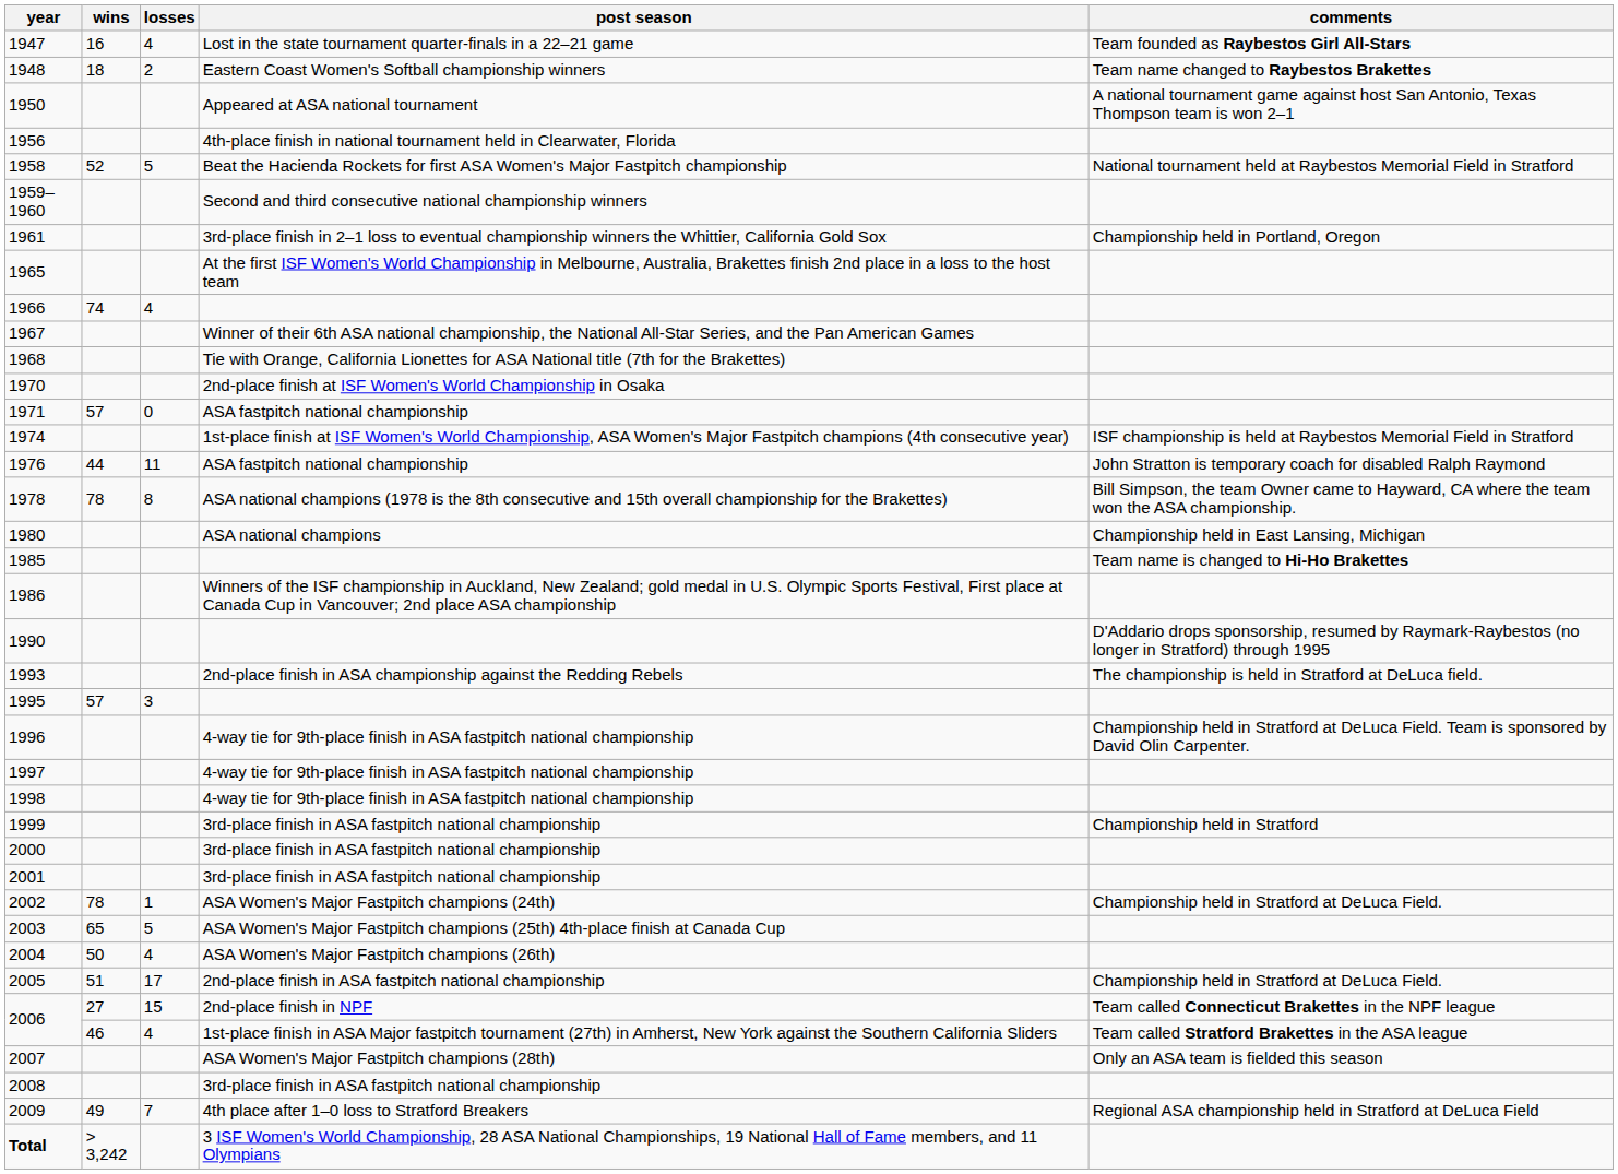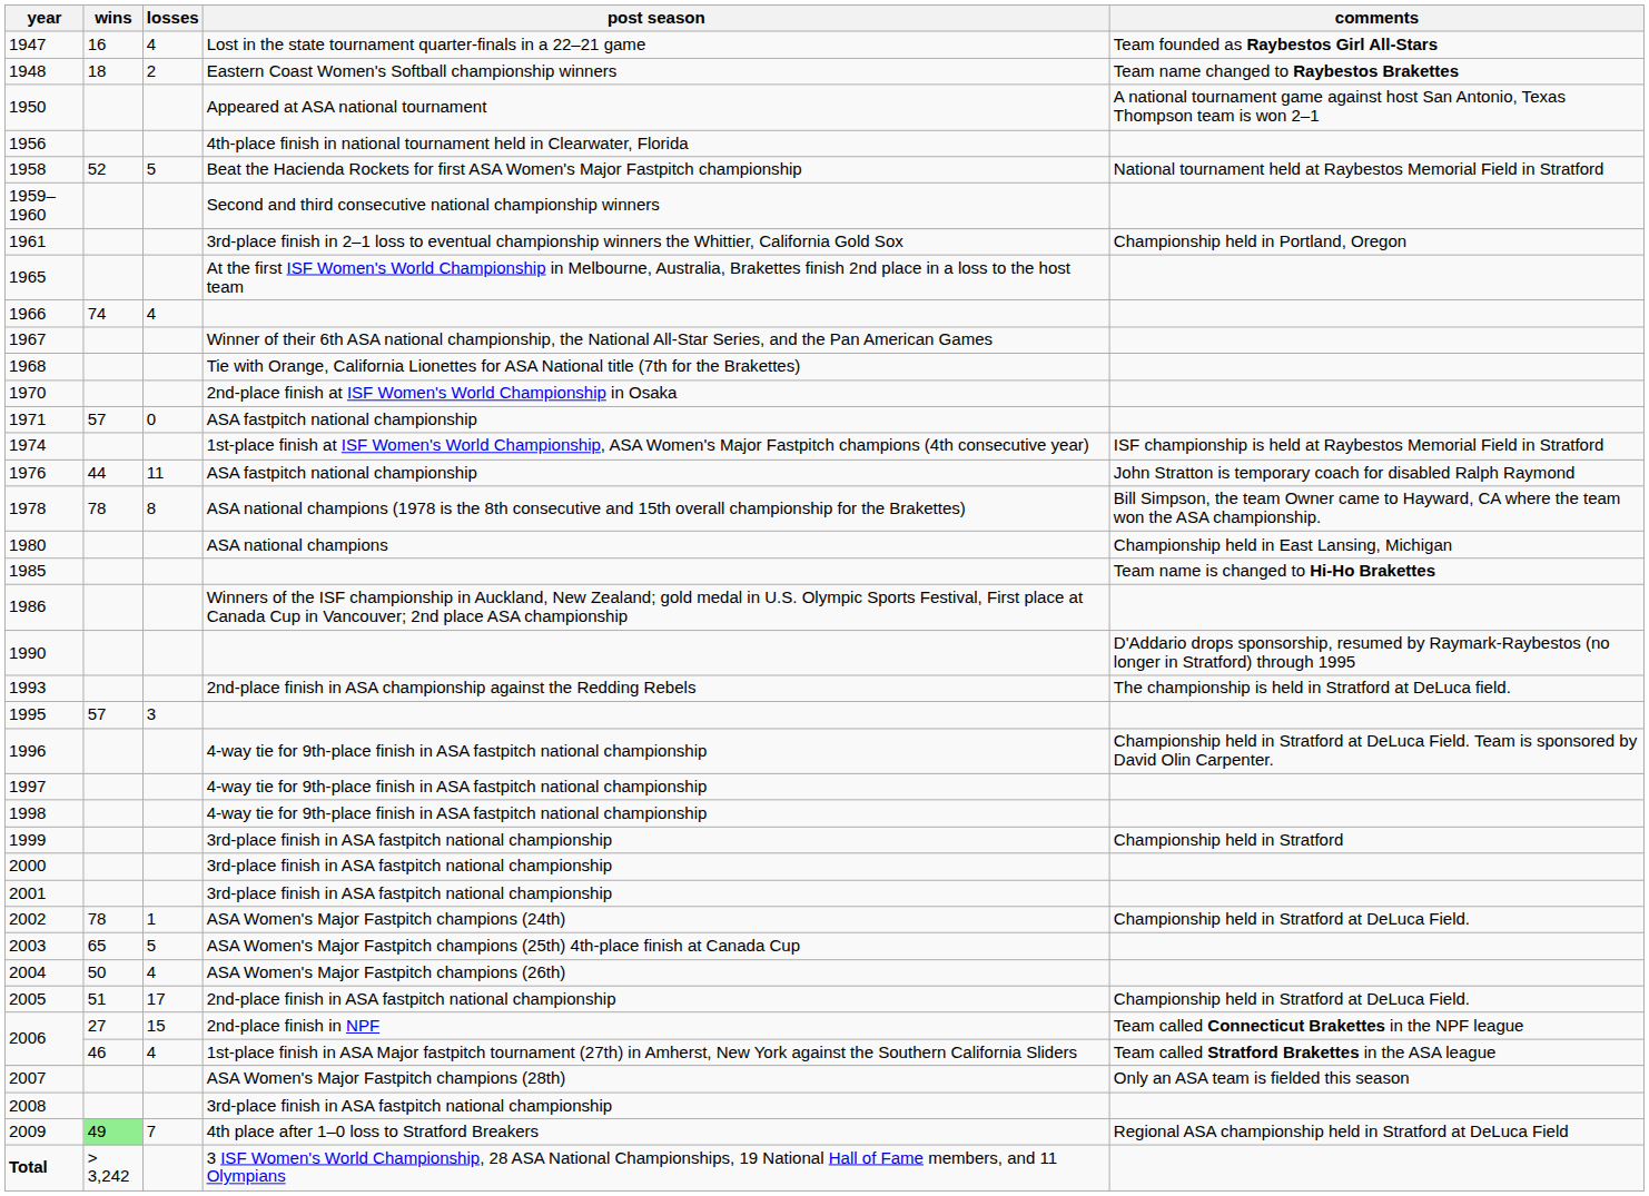2009 | wins: no background -> lightgreen background
